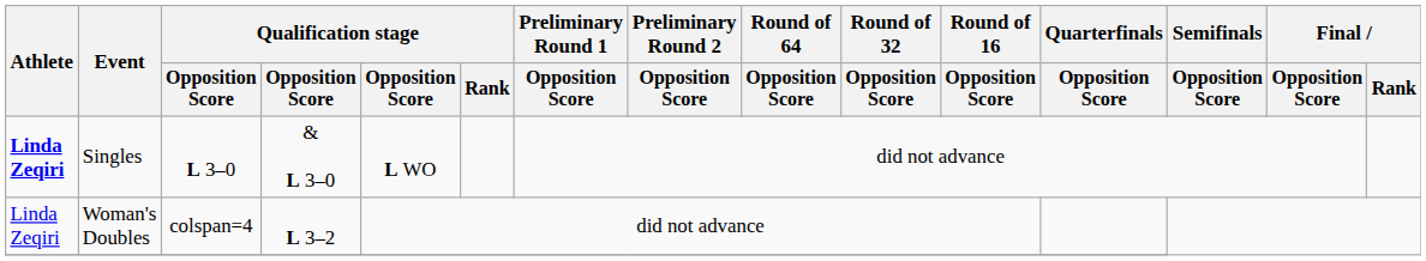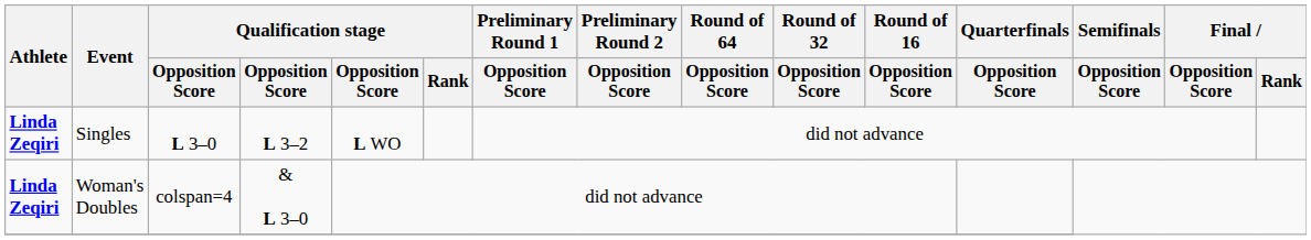Singles | column 4: & L 3–0 -> L 3–2
Woman's Doubles | Athlete: normal -> bold
Woman's Doubles | column 4: L 3–2 -> & L 3–0
